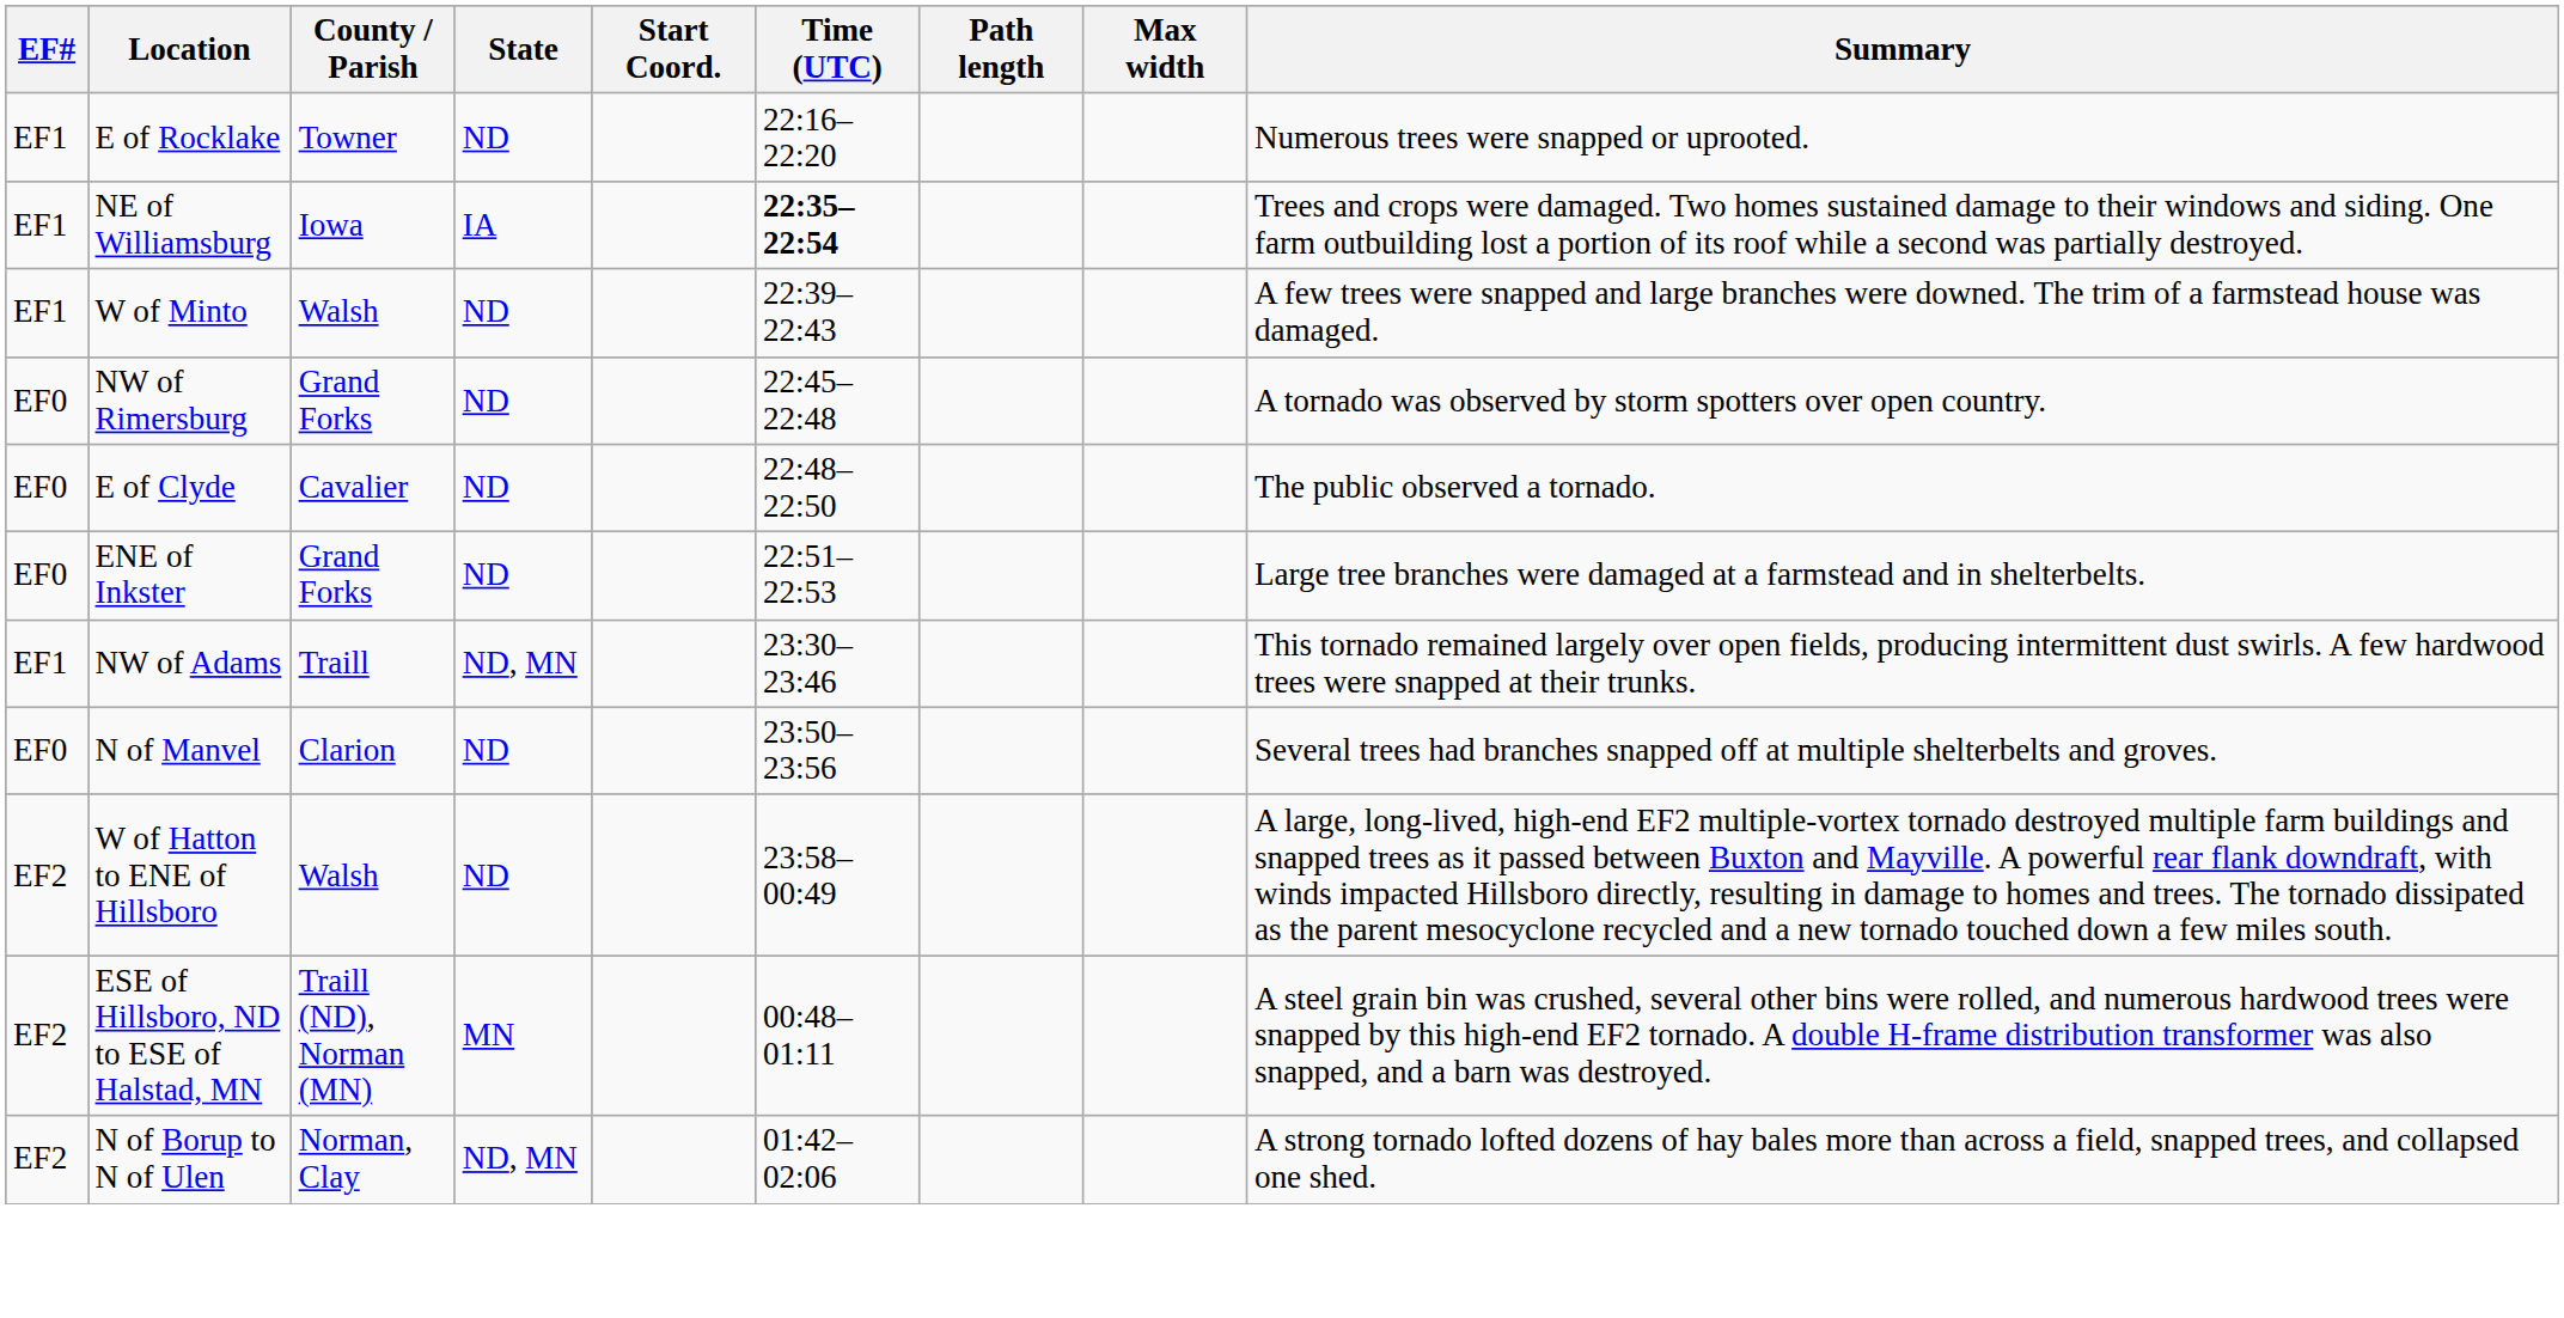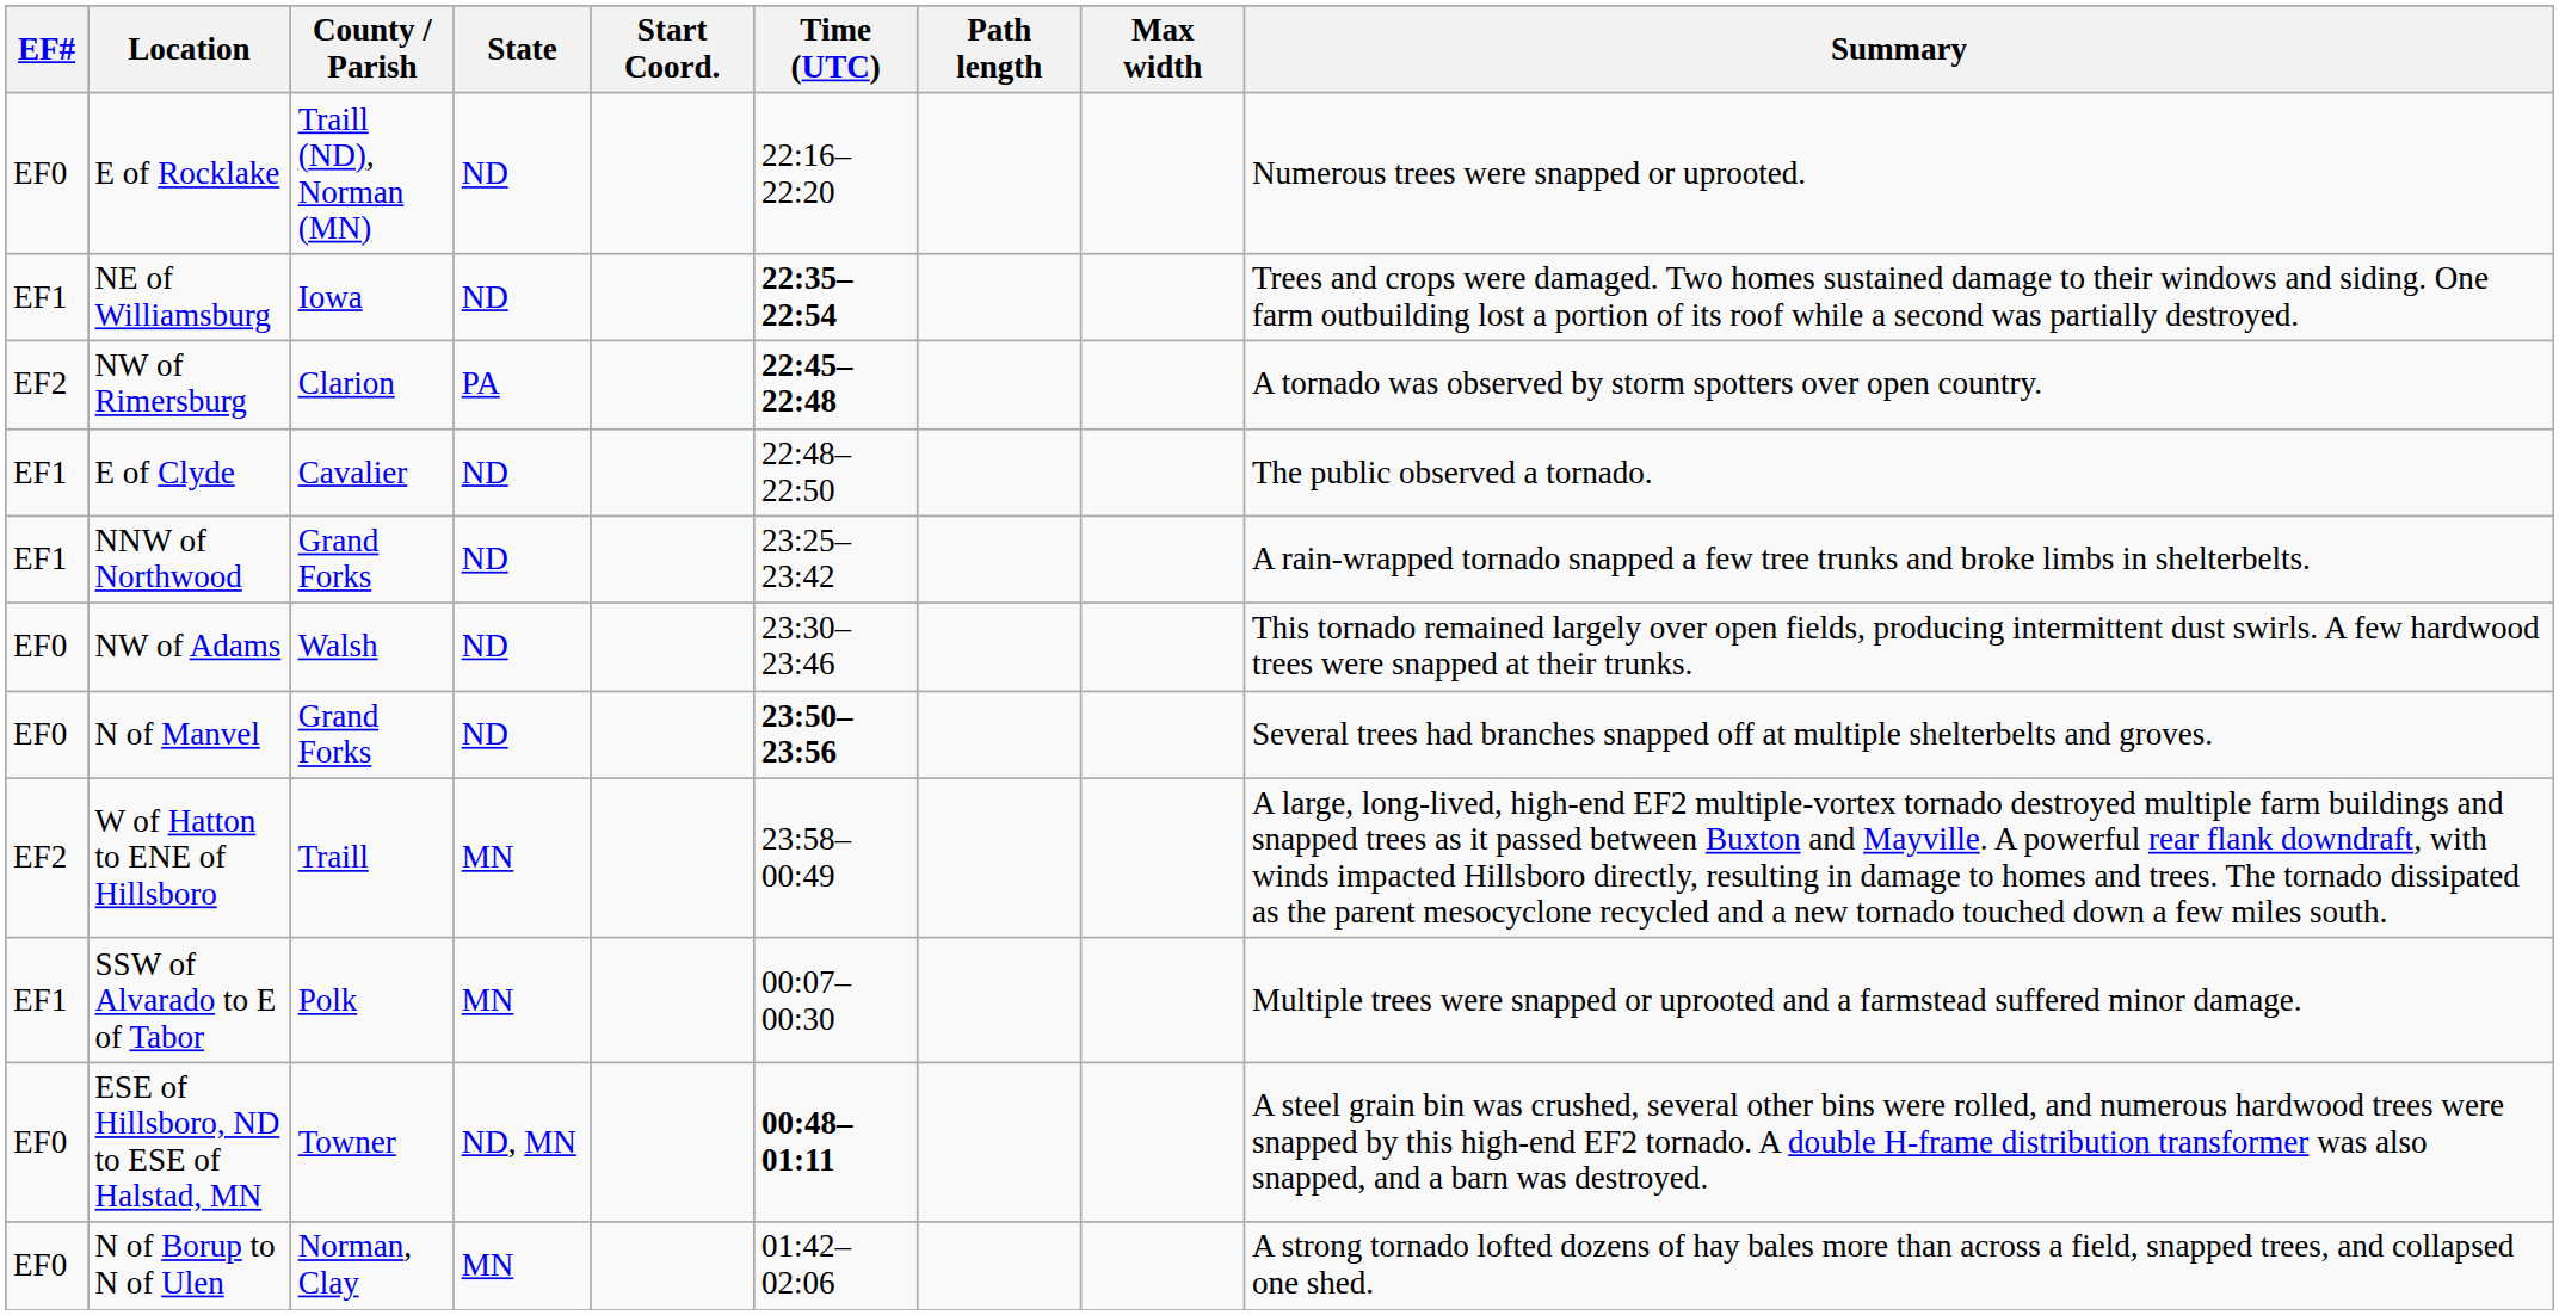E of Rocklake | EF#: EF1 -> EF0
E of Rocklake | County / Parish: Towner -> Traill (ND), Norman (MN)
NE of Williamsburg | State: IA -> ND
- row: EF1 | W of Minto | Walsh | ND | 22:39–22:43 | A few trees were snapped and large branches were downed. The trim of a farmstead house was damaged.
NW of Rimersburg | EF#: EF0 -> EF2
NW of Rimersburg | County / Parish: Grand Forks -> Clarion
NW of Rimersburg | State: ND -> PA
NW of Rimersburg | Time (UTC): normal -> bold
E of Clyde | EF#: EF0 -> EF1
- row: EF0 | ENE of Inkster | Grand Forks | ND | 22:51–22:53 | Large tree branches were damaged at a farmstead and in shelterbelts.
+ row: EF1 | NNW of Northwood | Grand Forks | ND | 23:25–23:42 | A rain-wrapped tornado snapped a few tree trunks and broke limbs in shelterbelts.
NW of Adams | EF#: EF1 -> EF0
NW of Adams | County / Parish: Traill -> Walsh
NW of Adams | State: ND, MN -> ND
N of Manvel | County / Parish: Clarion -> Grand Forks
N of Manvel | Time (UTC): normal -> bold
W of Hatton to ENE of Hillsboro | County / Parish: Walsh -> Traill
W of Hatton to ENE of Hillsboro | State: ND -> MN
+ row: EF1 | SSW of Alvarado to E of Tabor | Polk | MN | 00:07–00:30 | Multiple trees were snapped or uprooted and a farmstead suffered minor damage.
ESE of Hillsboro, ND to ESE of Halstad, MN | EF#: EF2 -> EF0
ESE of Hillsboro, ND to ESE of Halstad, MN | County / Parish: Traill (ND), Norman (MN) -> Towner
ESE of Hillsboro, ND to ESE of Halstad, MN | State: MN -> ND, MN
ESE of Hillsboro, ND to ESE of Halstad, MN | Time (UTC): normal -> bold
N of Borup to N of Ulen | EF#: EF2 -> EF0
N of Borup to N of Ulen | State: ND, MN -> MN
